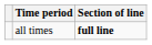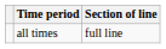row 2 | Section of line: bold -> normal
